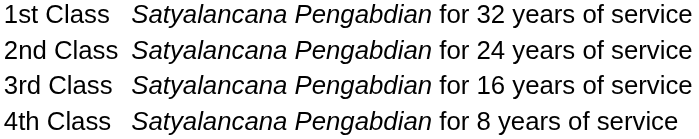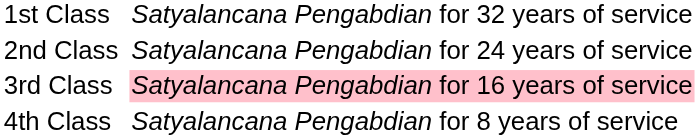3rd Class | column 2: no background -> pink background
